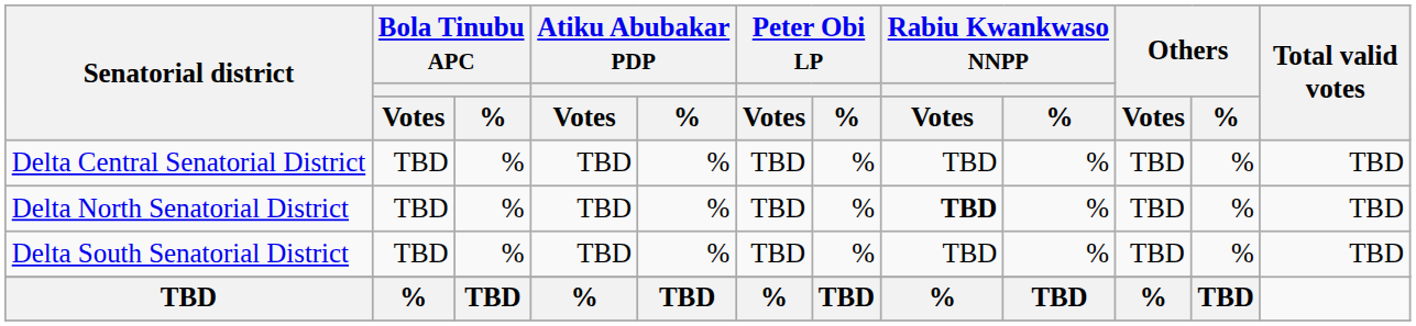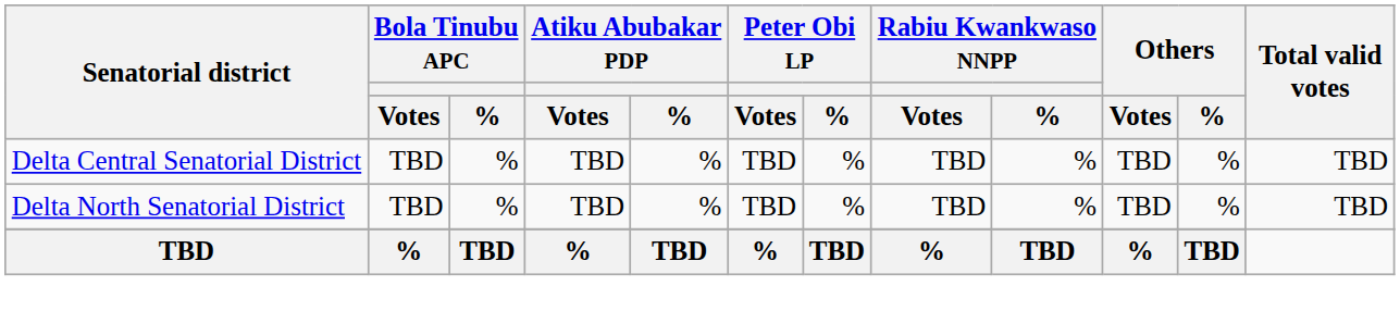Delta North Senatorial District | Rabiu Kwankwaso NNPP / Votes: bold -> normal
- row: Delta South Senatorial District | TBD | % | TBD | % | TBD | % | TBD | % | TBD | % | TBD
